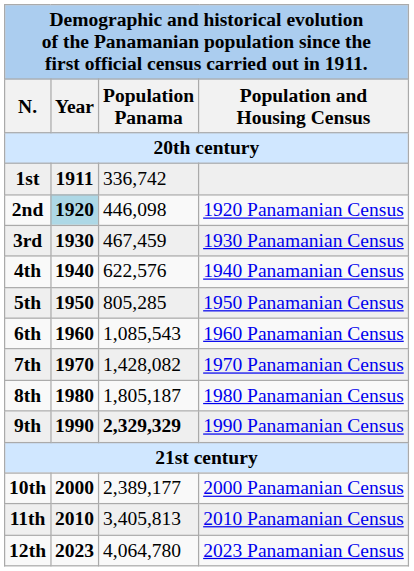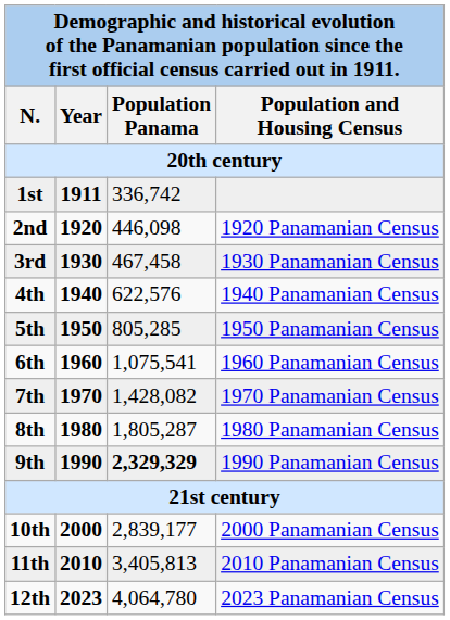2nd | Year: lightblue background -> no background
3rd | Population Panama: 467,459 -> 467,458
6th | Population Panama: 1,085,543 -> 1,075,541
8th | Population Panama: 1,805,187 -> 1,805,287
10th | Population Panama: 2,389,177 -> 2,839,177
